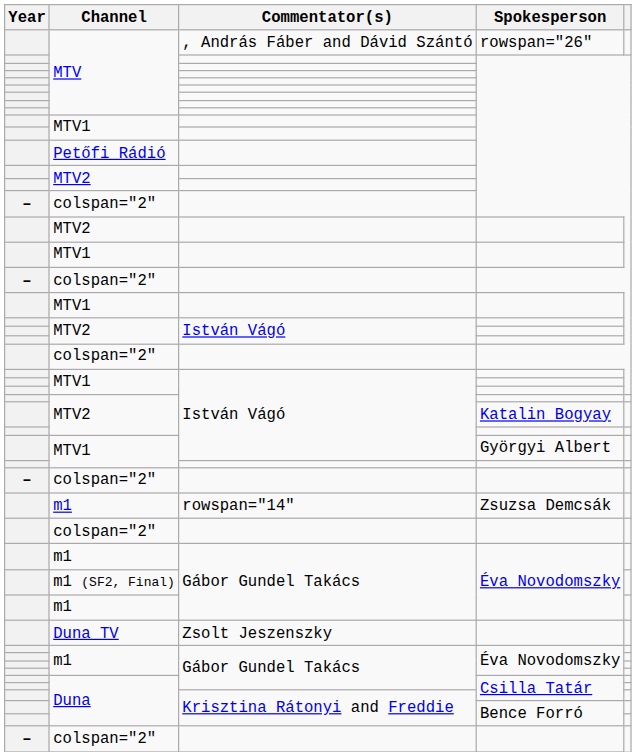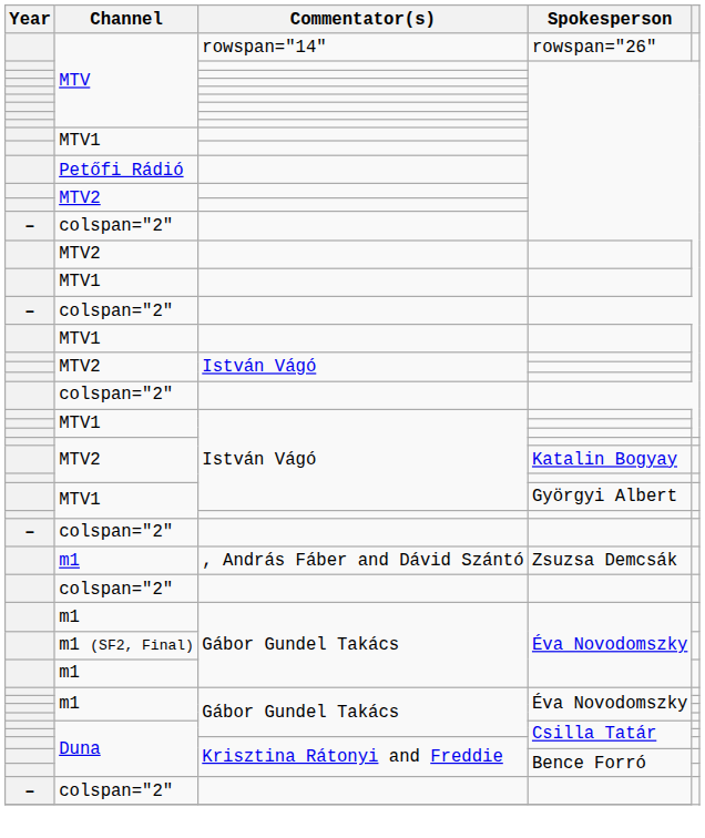MTV / rowspan="26" | Commentator(s): , András Fáber and Dávid Szántó -> rowspan="14"
m1 / Zsuzsa Demcsák | Commentator(s): rowspan="14" -> , András Fáber and Dávid Szántó
- row: Duna TV | Zsolt Jeszenszky
